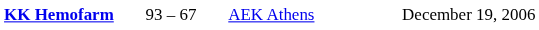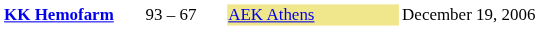KK Hemofarm | column 3: no background -> khaki background
